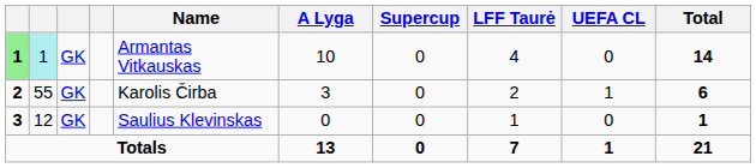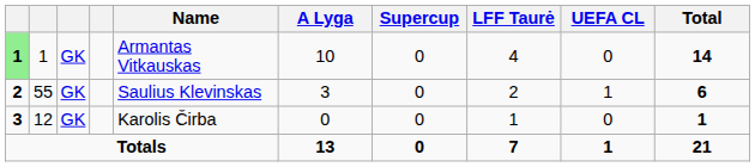row 2 | column 2: paleturquoise background -> no background
row 3 | Name: Karolis Čirba -> Saulius Klevinskas
row 4 | Name: Saulius Klevinskas -> Karolis Čirba
